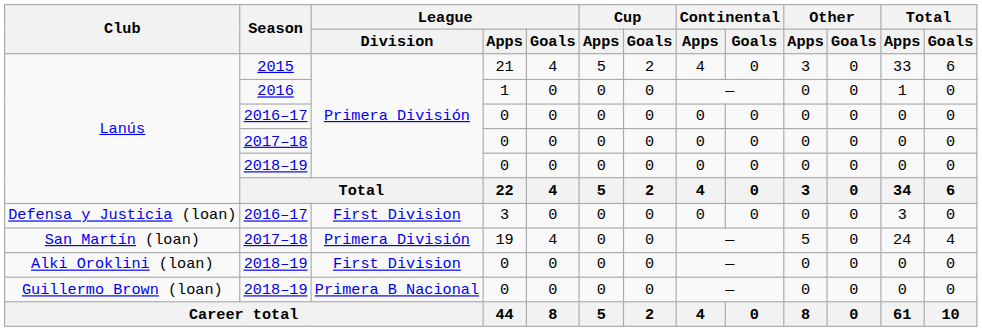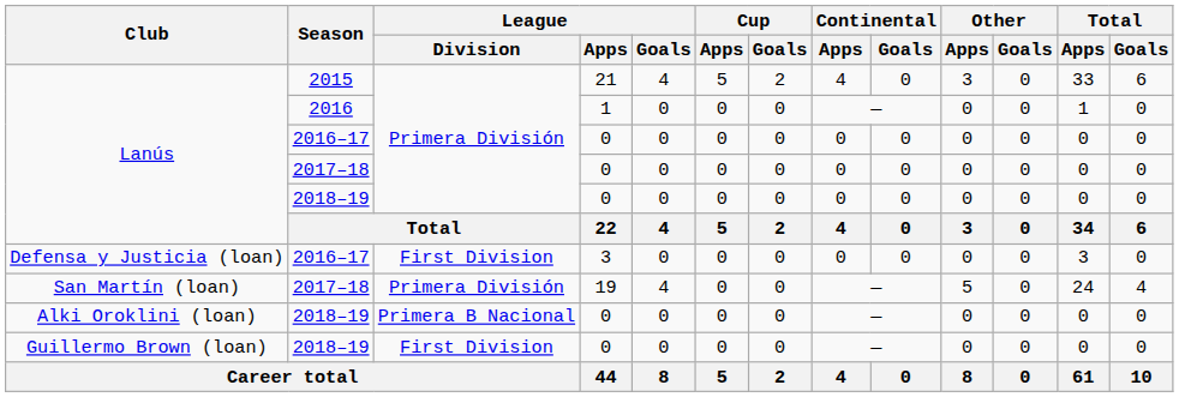Alki Oroklini (loan) | League / Division: First Division -> Primera B Nacional
Guillermo Brown (loan) | League / Division: Primera B Nacional -> First Division
